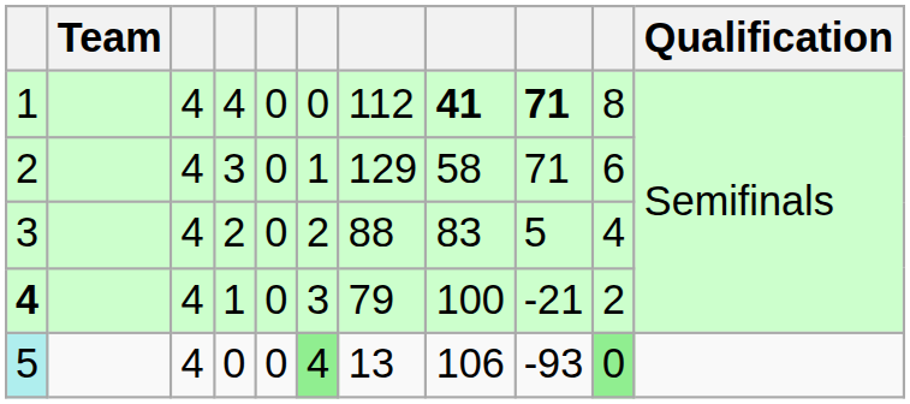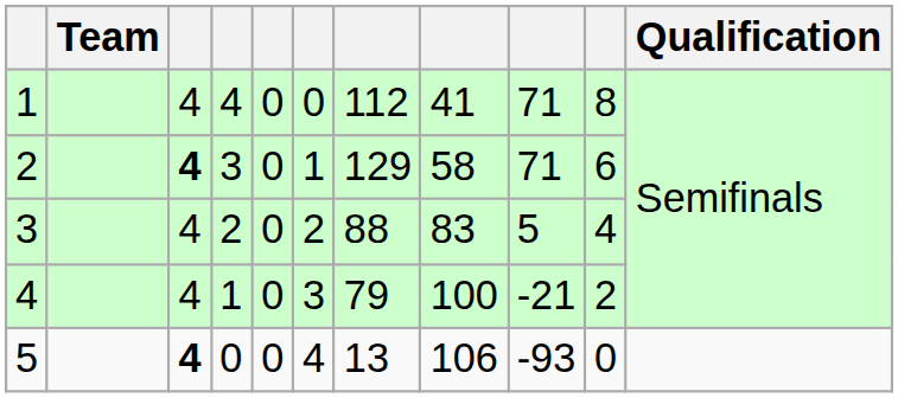row 2 | column 8: bold -> normal
row 2 | column 9: bold -> normal
row 3 | column 3: normal -> bold
row 5 | column 1: bold -> normal
row 6 | column 1: paleturquoise background -> no background
row 6 | column 3: normal -> bold
row 6 | column 6: lightgreen background -> no background
row 6 | column 10: lightgreen background -> no background
